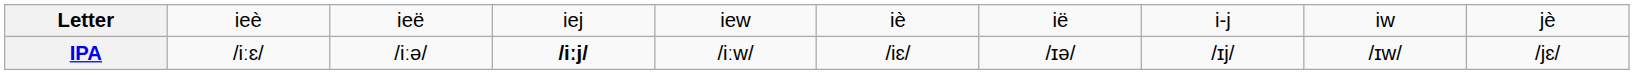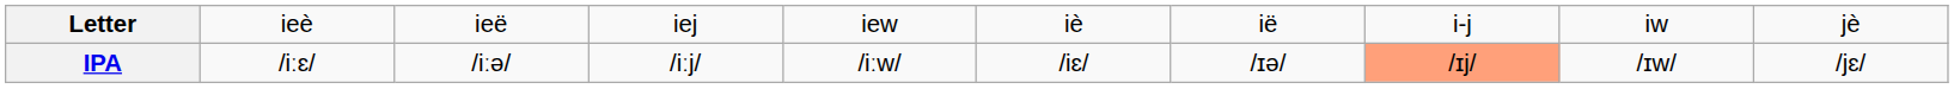IPA | column 4: bold -> normal
IPA | column 8: no background -> lightsalmon background
